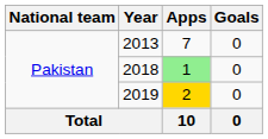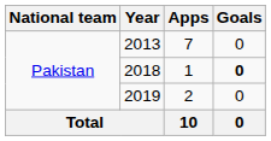2018 | Apps: lightgreen background -> no background
2018 | Goals: normal -> bold
2019 | Apps: gold background -> no background
